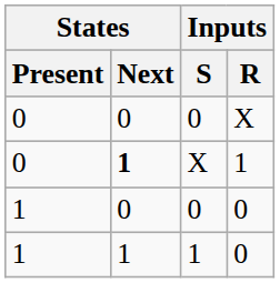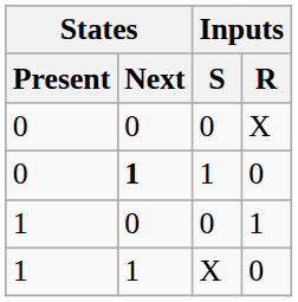row 4 | Inputs / S: X -> 1
row 4 | Inputs / R: 1 -> 0
row 5 | Inputs / R: 0 -> 1
row 6 | Inputs / S: 1 -> X
